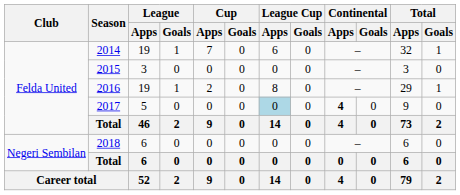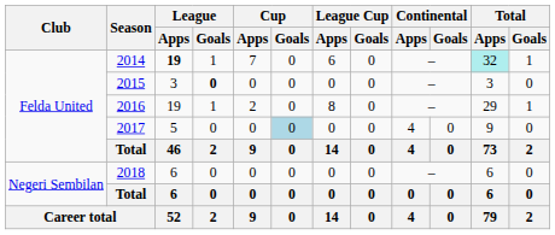2014 | League / Apps: normal -> bold
2014 | Total / Apps: no background -> paleturquoise background
2015 | League / Goals: normal -> bold
2017 | Cup / Goals: no background -> lightblue background
2017 | League Cup / Apps: lightblue background -> no background
2017 | Continental / Apps: bold -> normal
